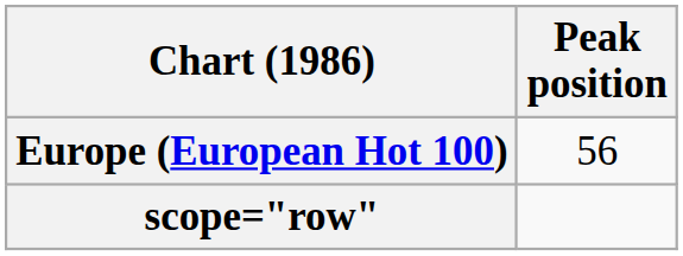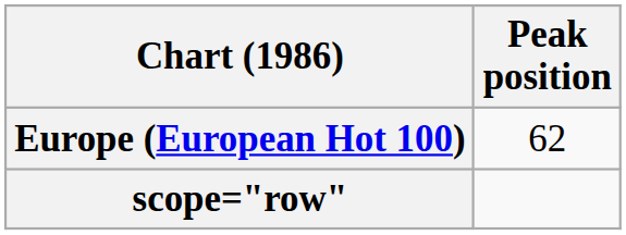Europe (European Hot 100) | Peak position: 56 -> 62
